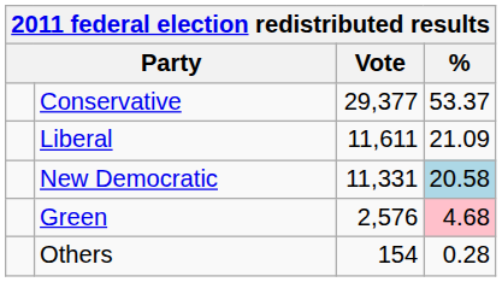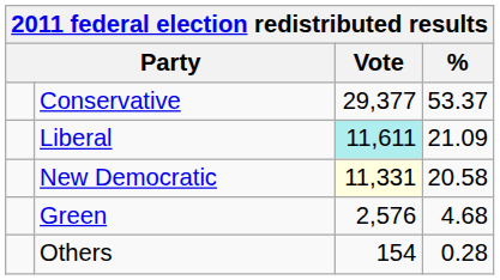Liberal | Vote: no background -> paleturquoise background
New Democratic | Vote: no background -> lightyellow background
New Democratic | %: lightblue background -> no background
Green | %: pink background -> no background
